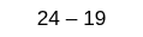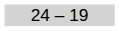row 1 | column 1: no background -> lightgrey background
